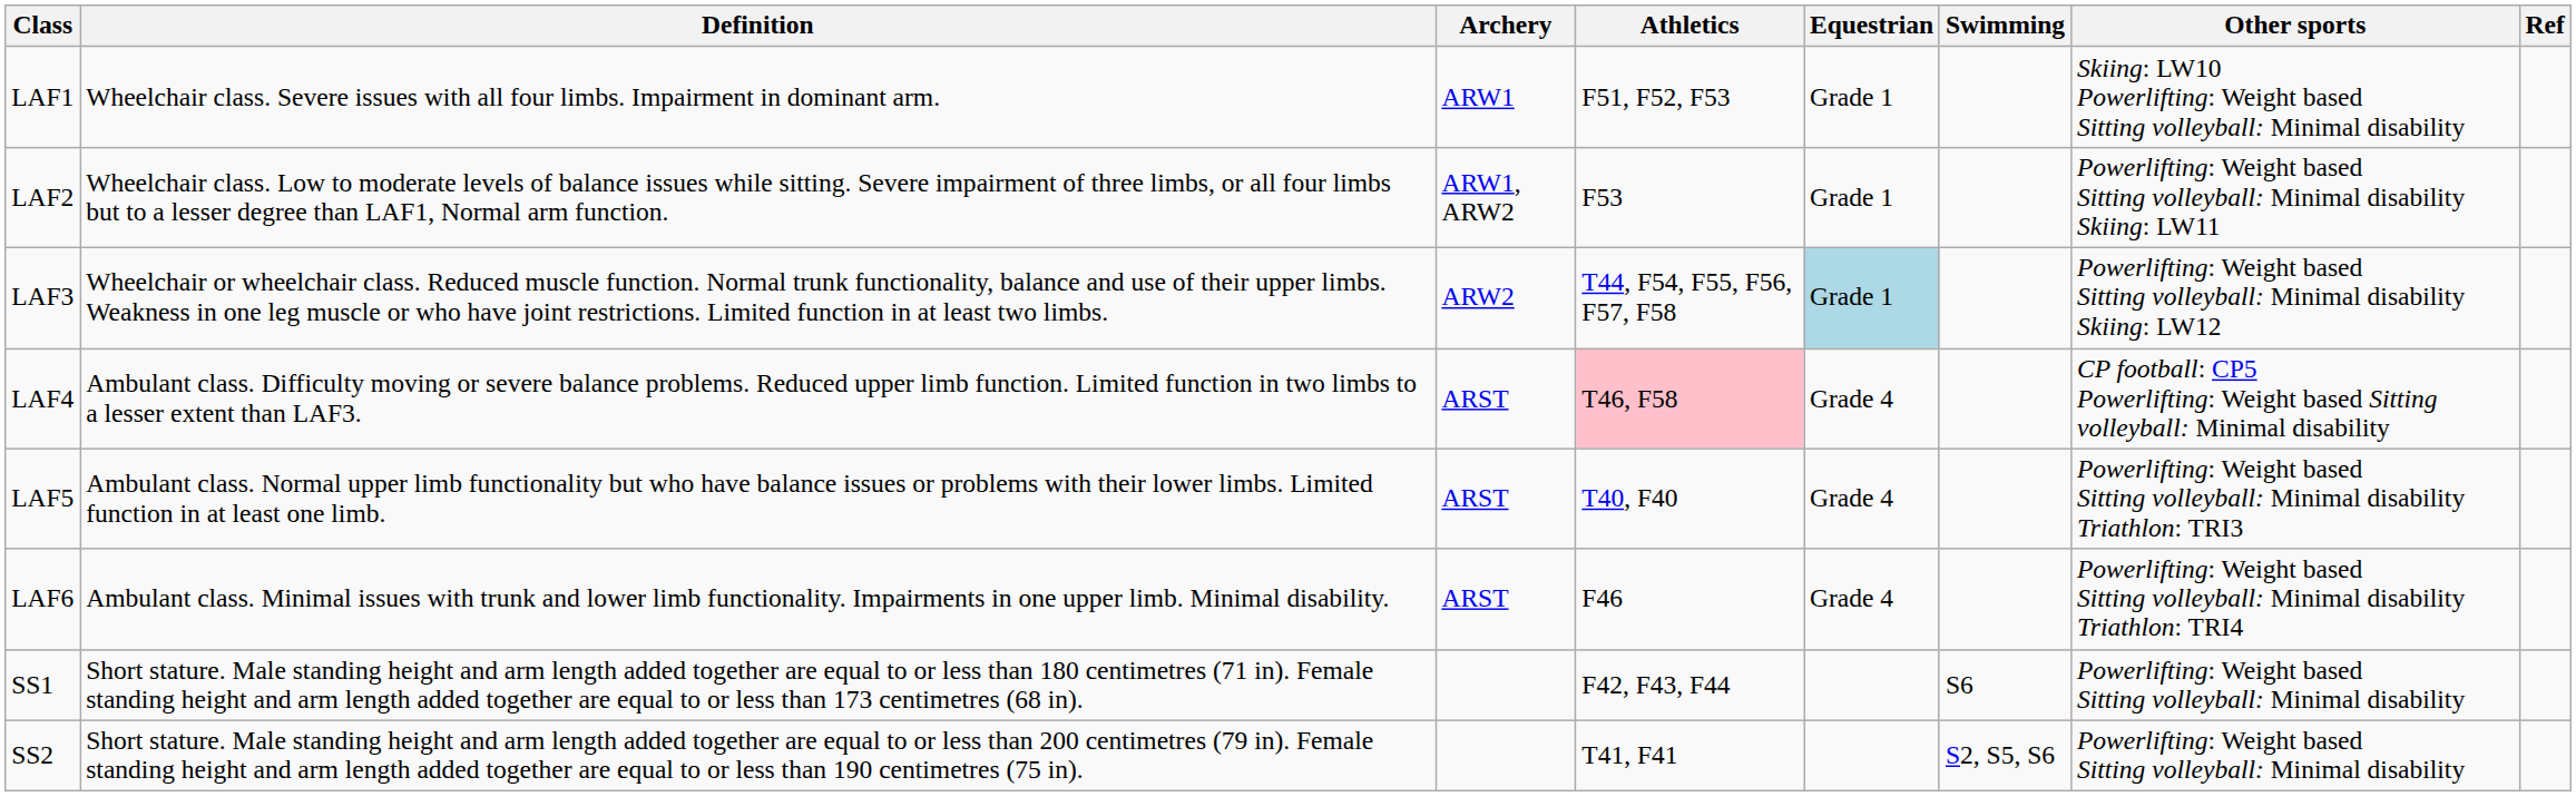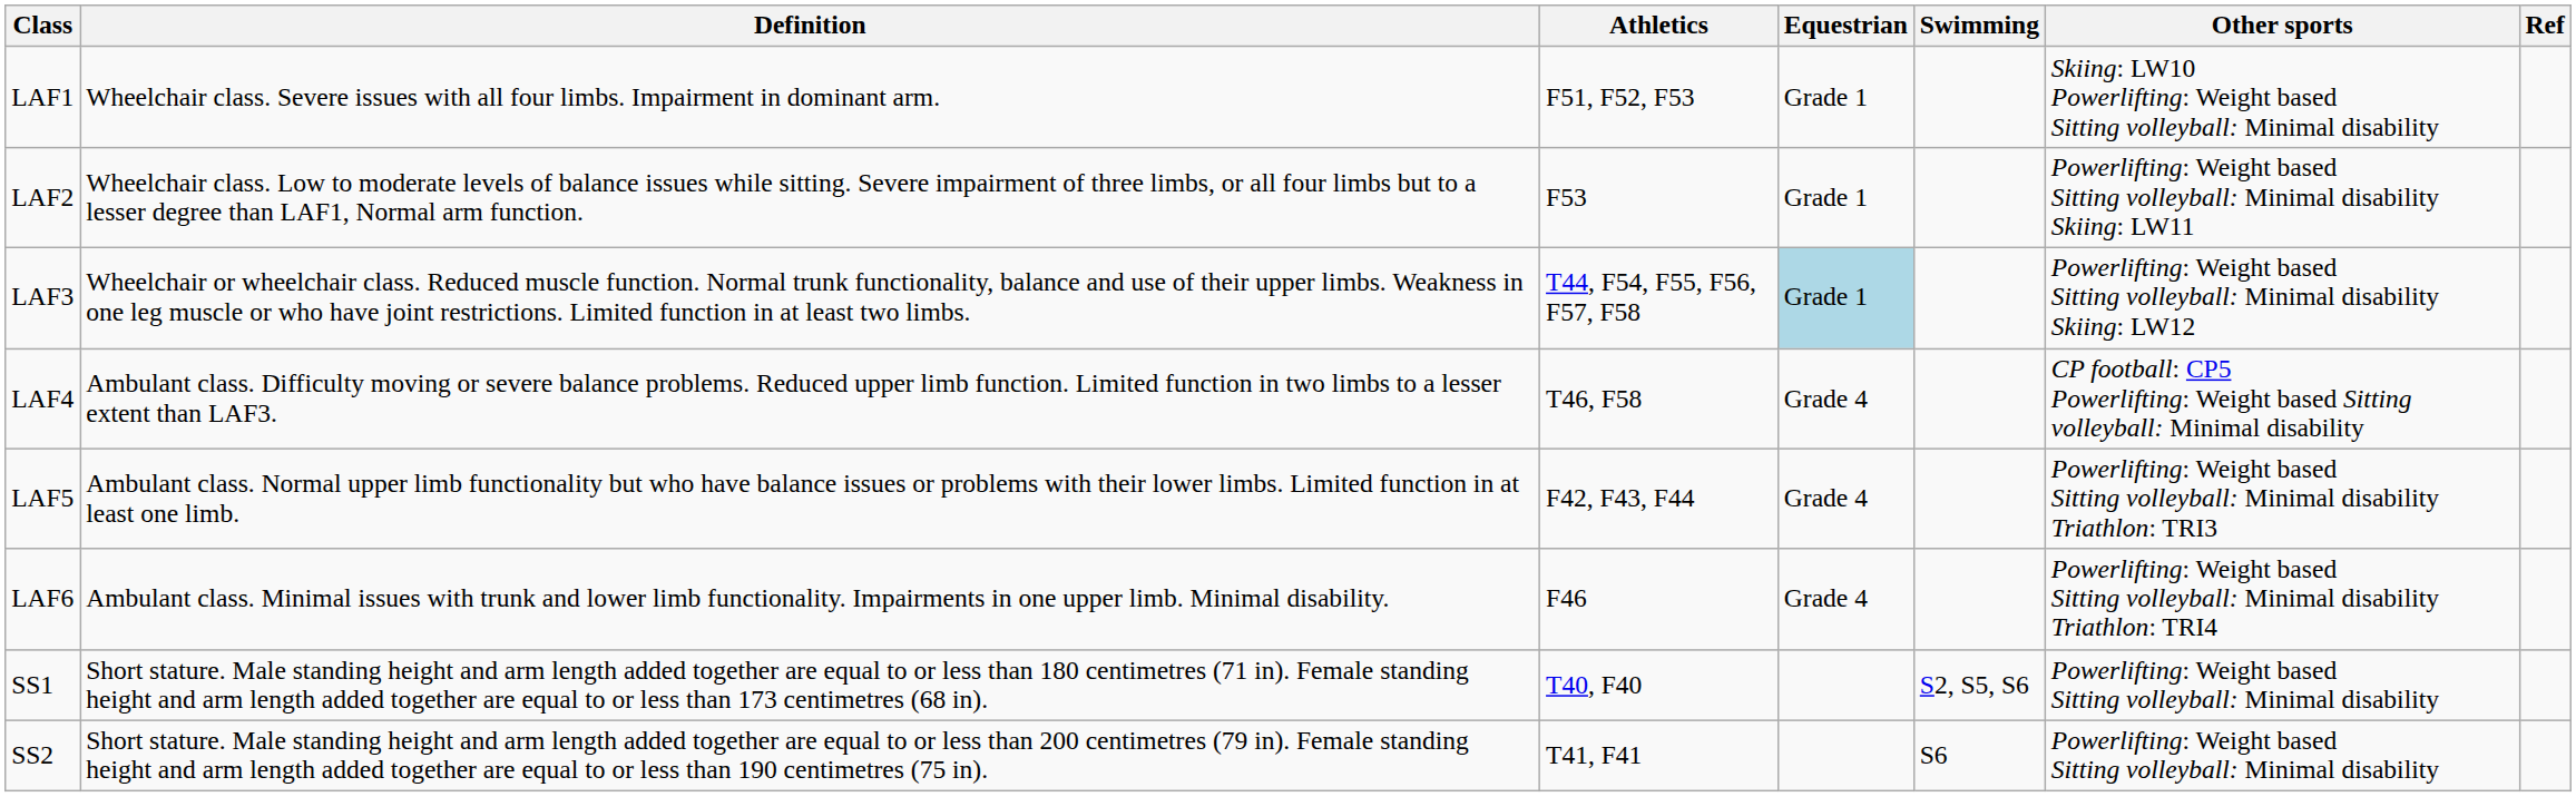- column: Archery | ARW1 | ARW1, ARW2 | ARW2 | ARST | ARST | ARST
LAF4 | Athletics: pink background -> no background
LAF5 | Athletics: T40, F40 -> F42, F43, F44
SS1 | Athletics: F42, F43, F44 -> T40, F40
SS1 | Swimming: S6 -> S2, S5, S6
SS2 | Swimming: S2, S5, S6 -> S6
